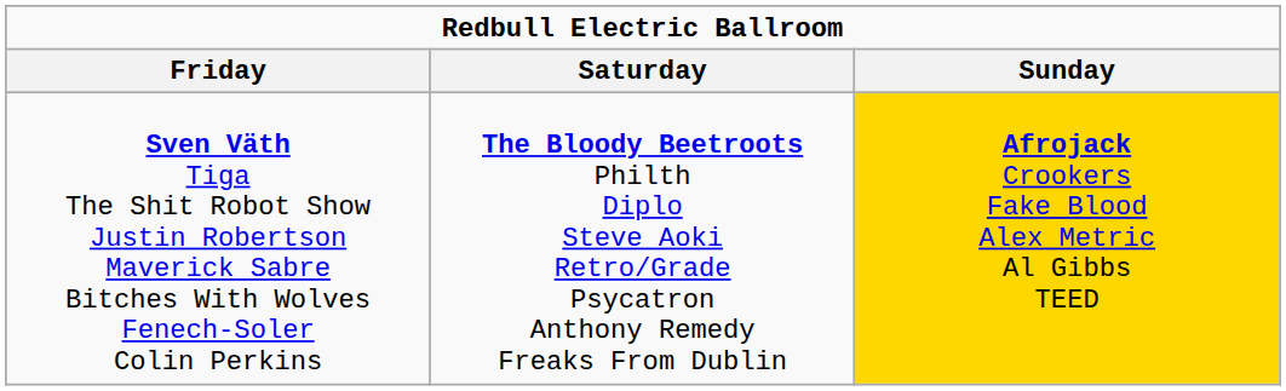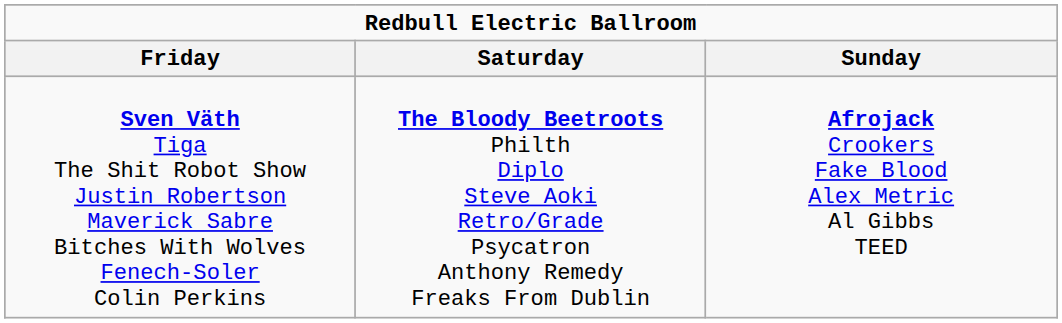row 3 | Sunday: gold background -> no background
